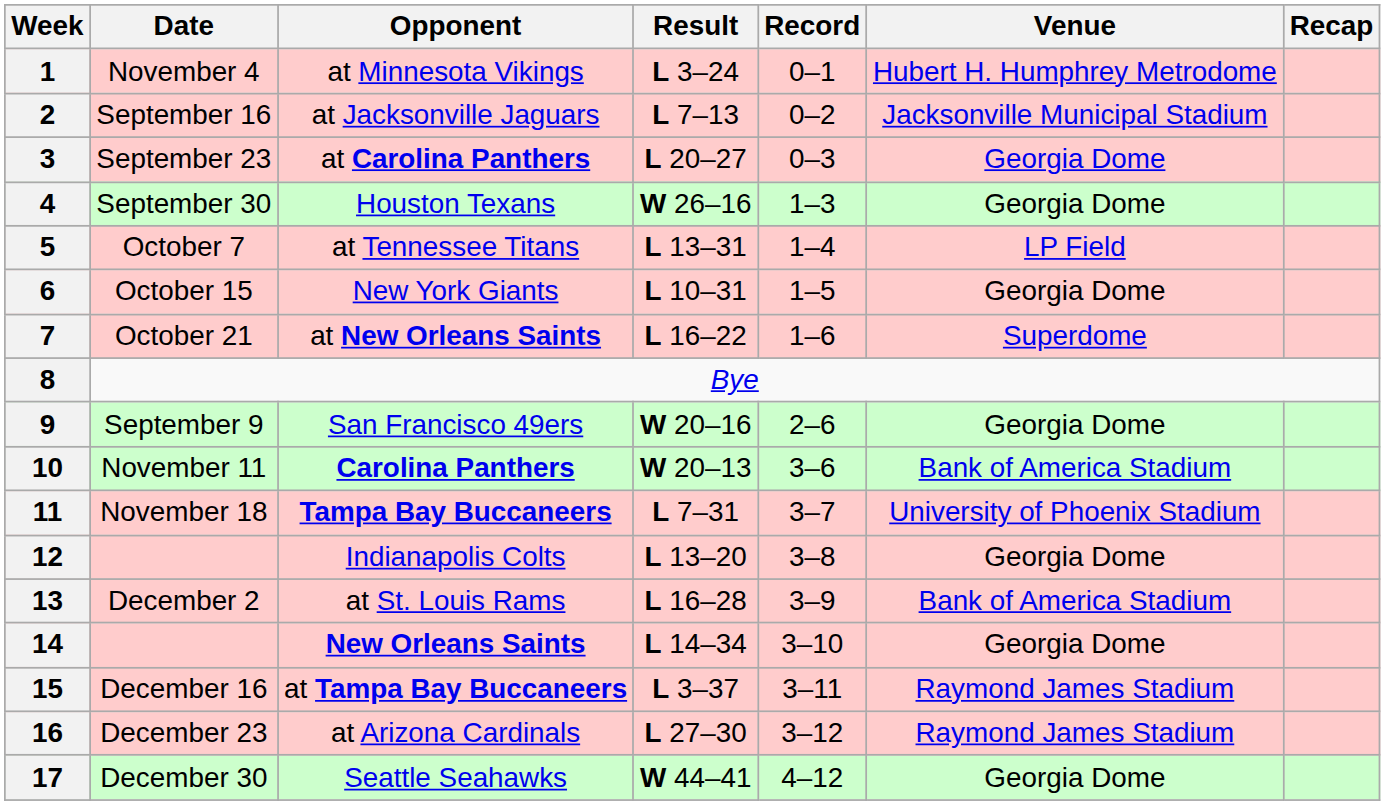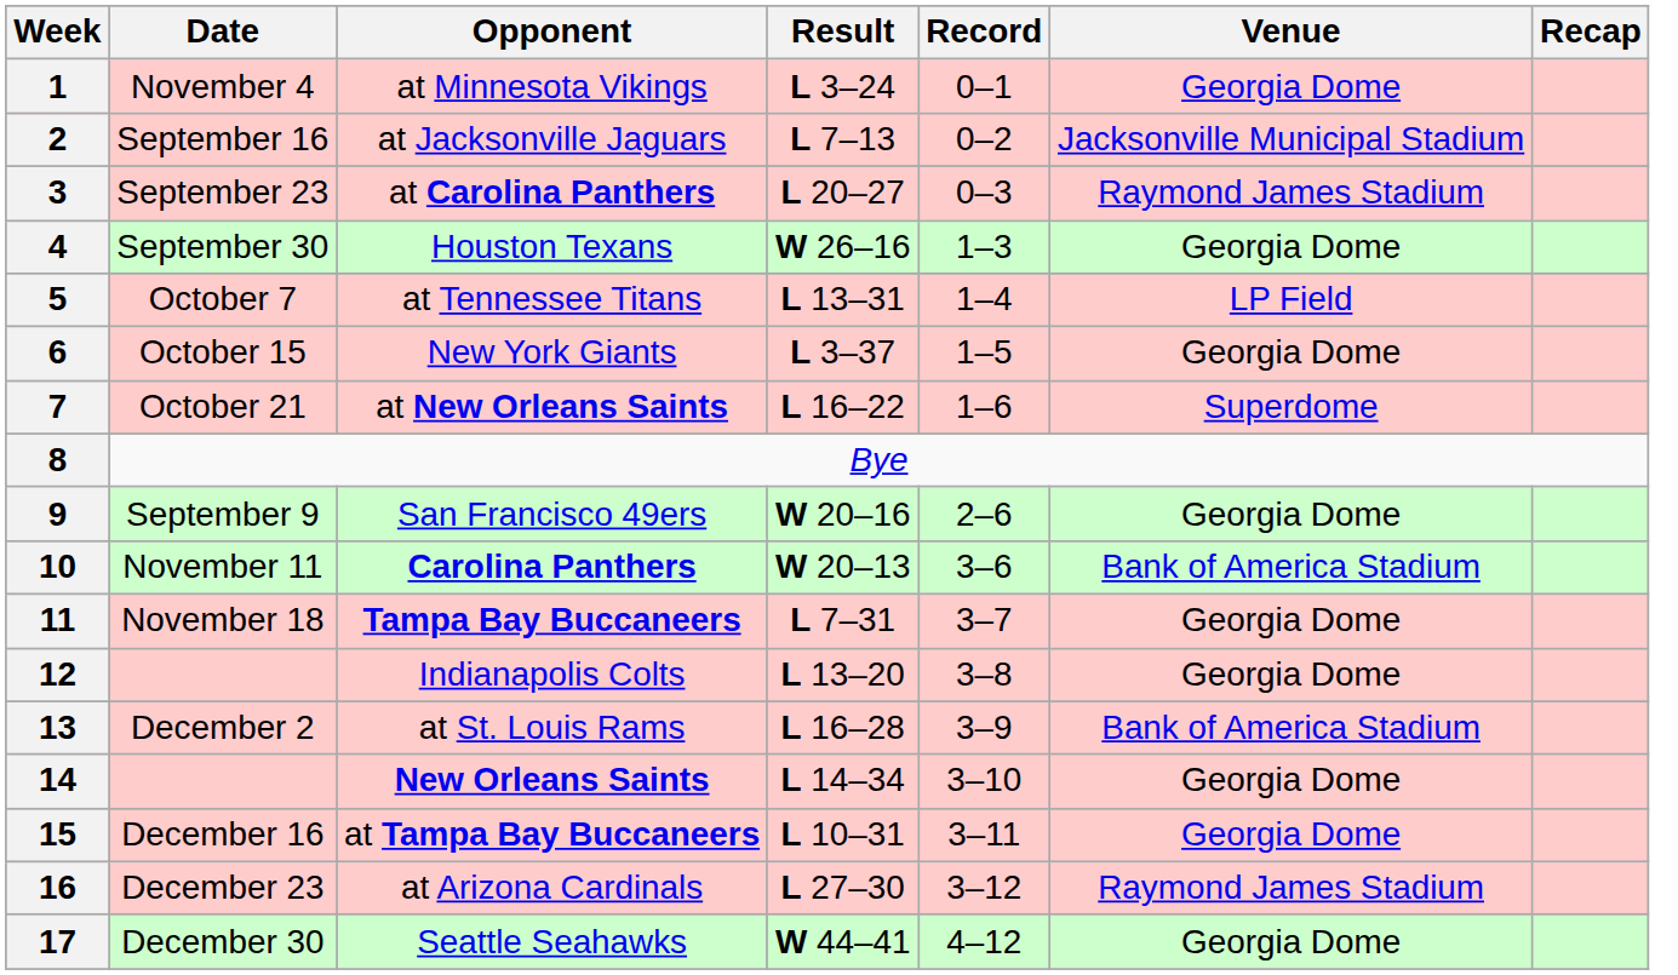1 | Venue: Hubert H. Humphrey Metrodome -> Georgia Dome
3 | Venue: Georgia Dome -> Raymond James Stadium
6 | Result: L 10–31 -> L 3–37
11 | Venue: University of Phoenix Stadium -> Georgia Dome
15 | Result: L 3–37 -> L 10–31
15 | Venue: Raymond James Stadium -> Georgia Dome
